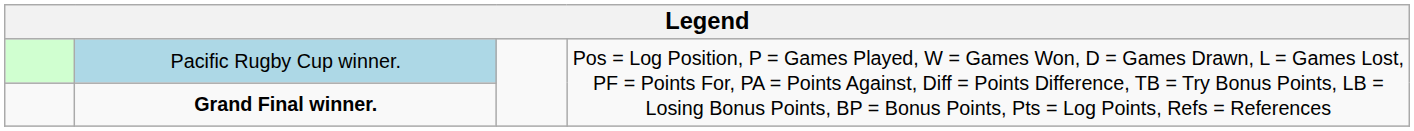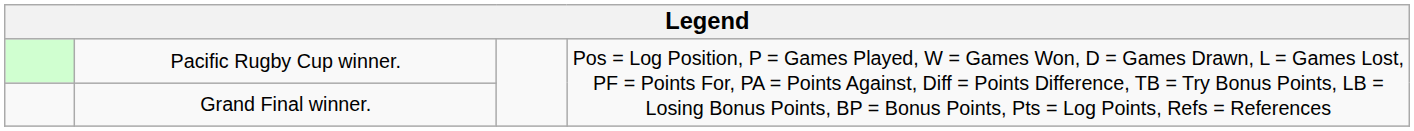Pacific Rugby Cup winner. | column 2: lightblue background -> no background
Grand Final winner. | column 2: bold -> normal
